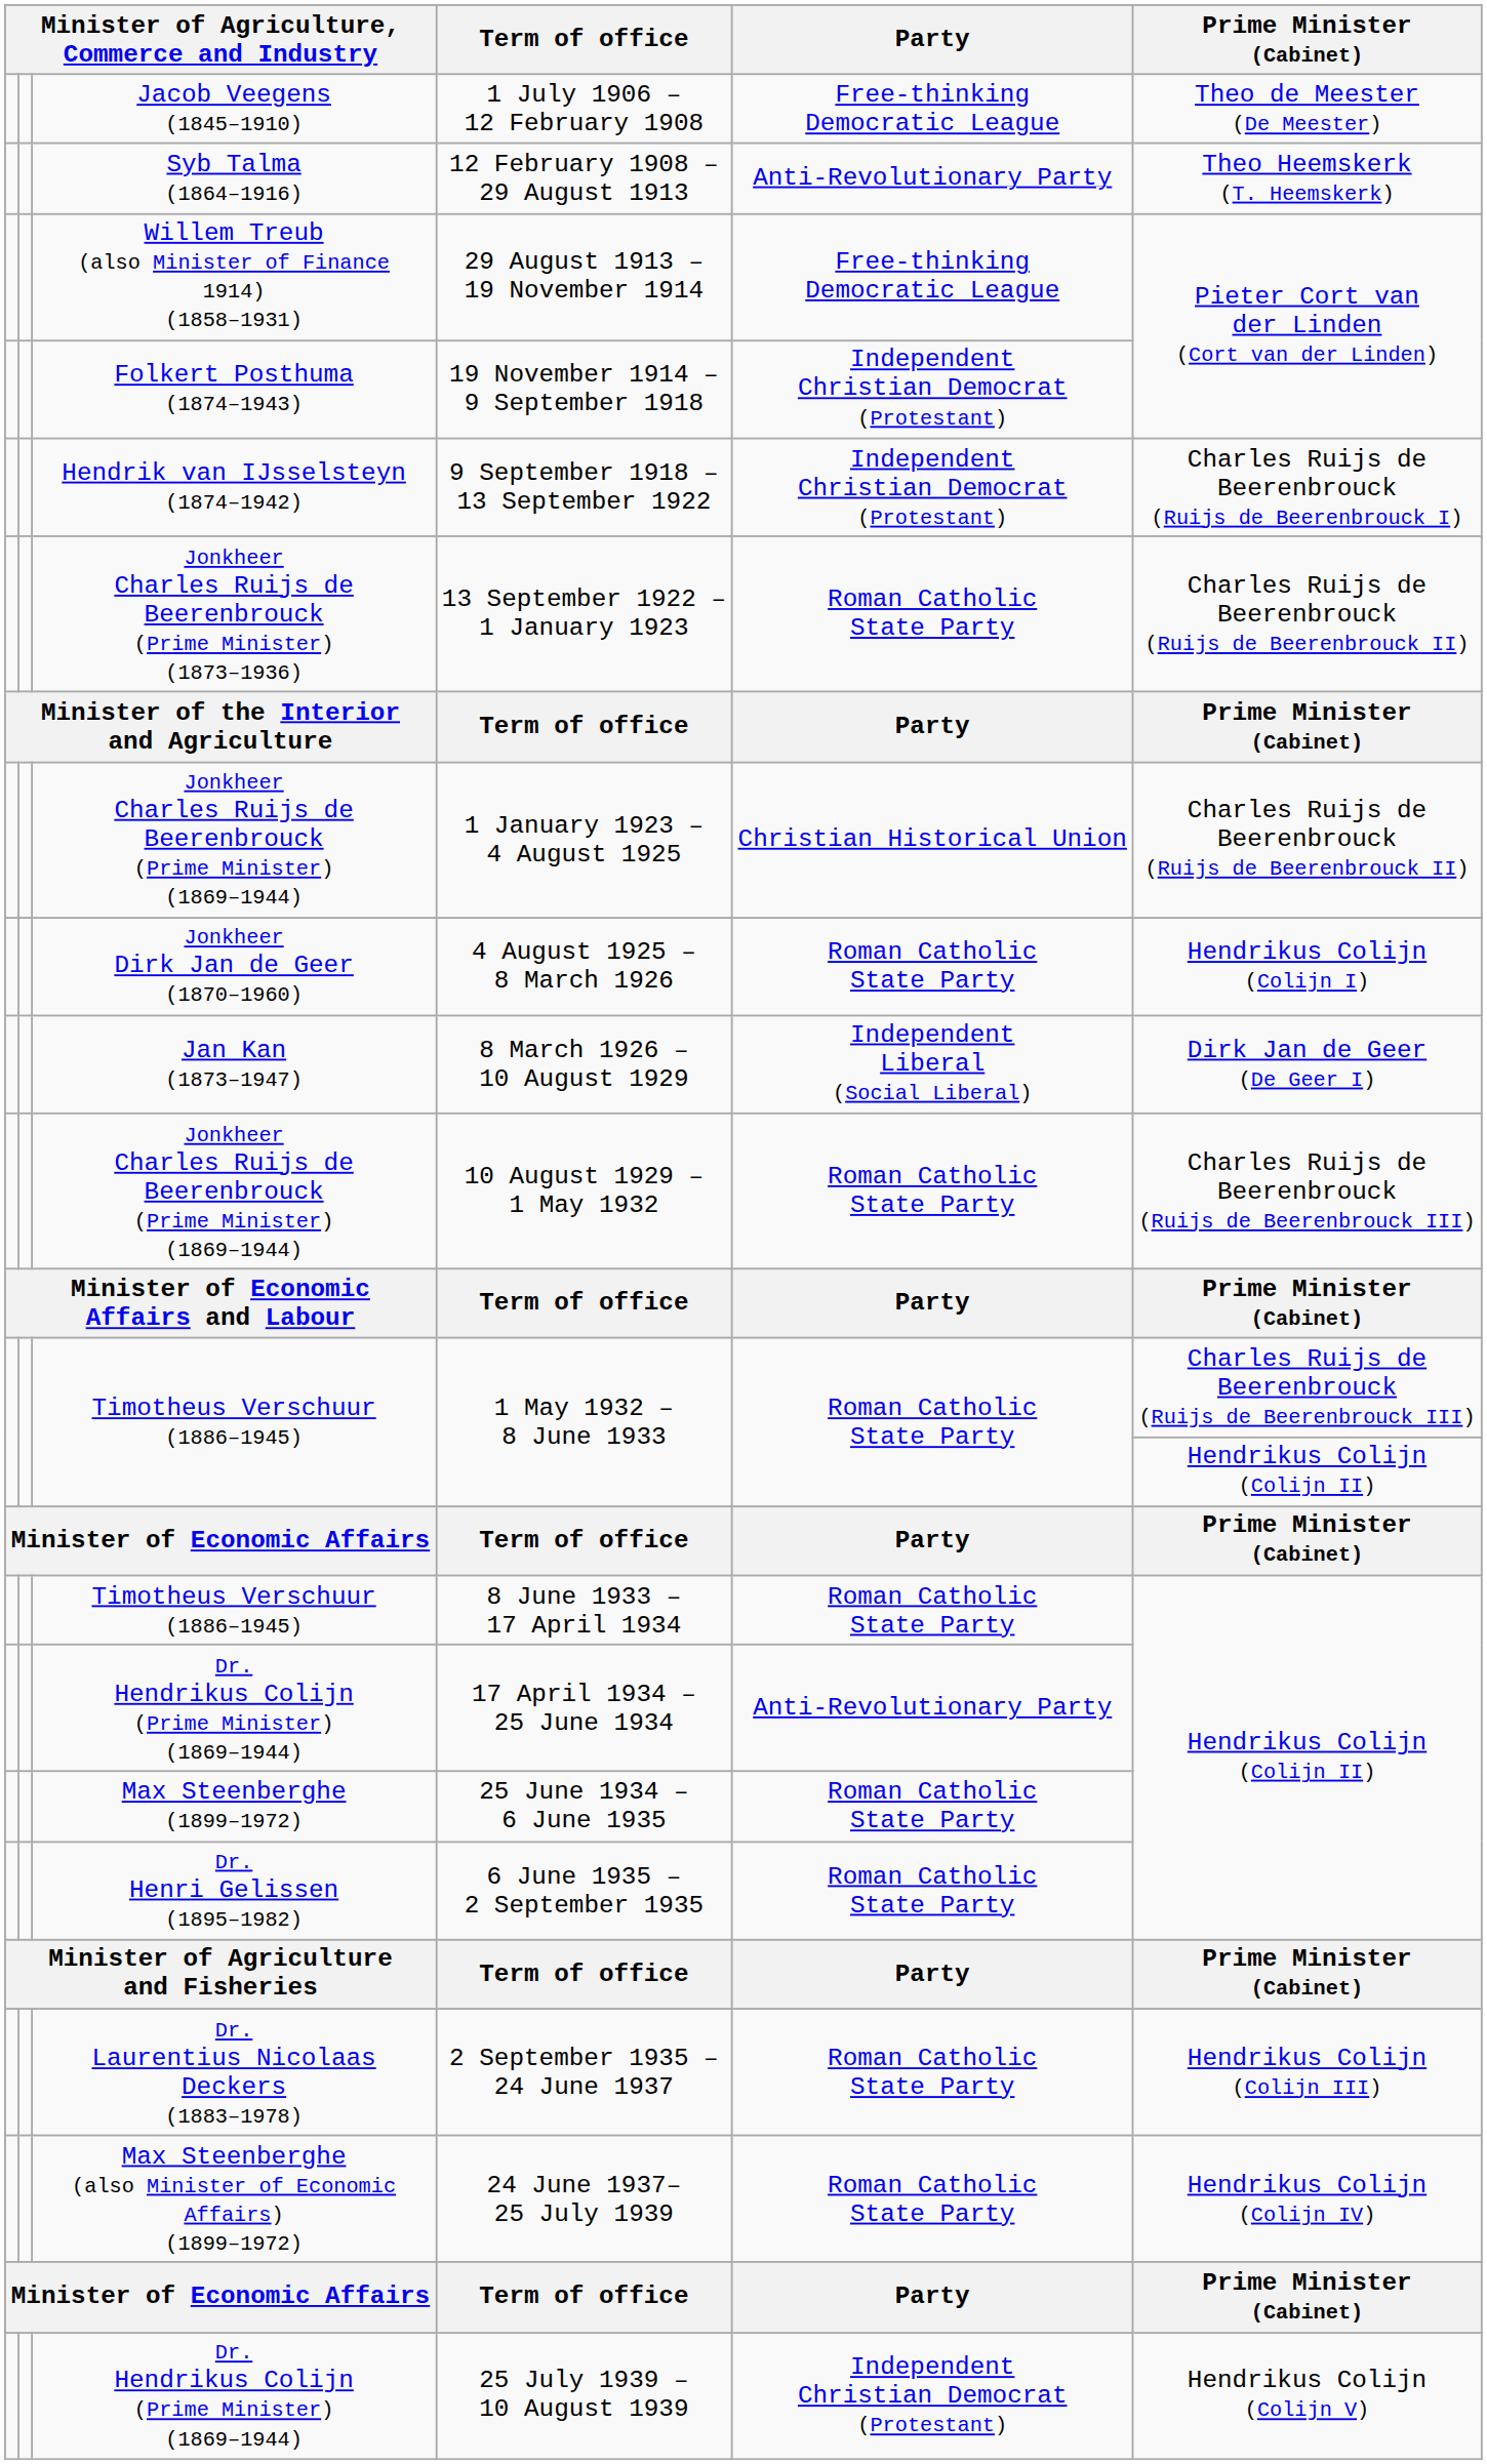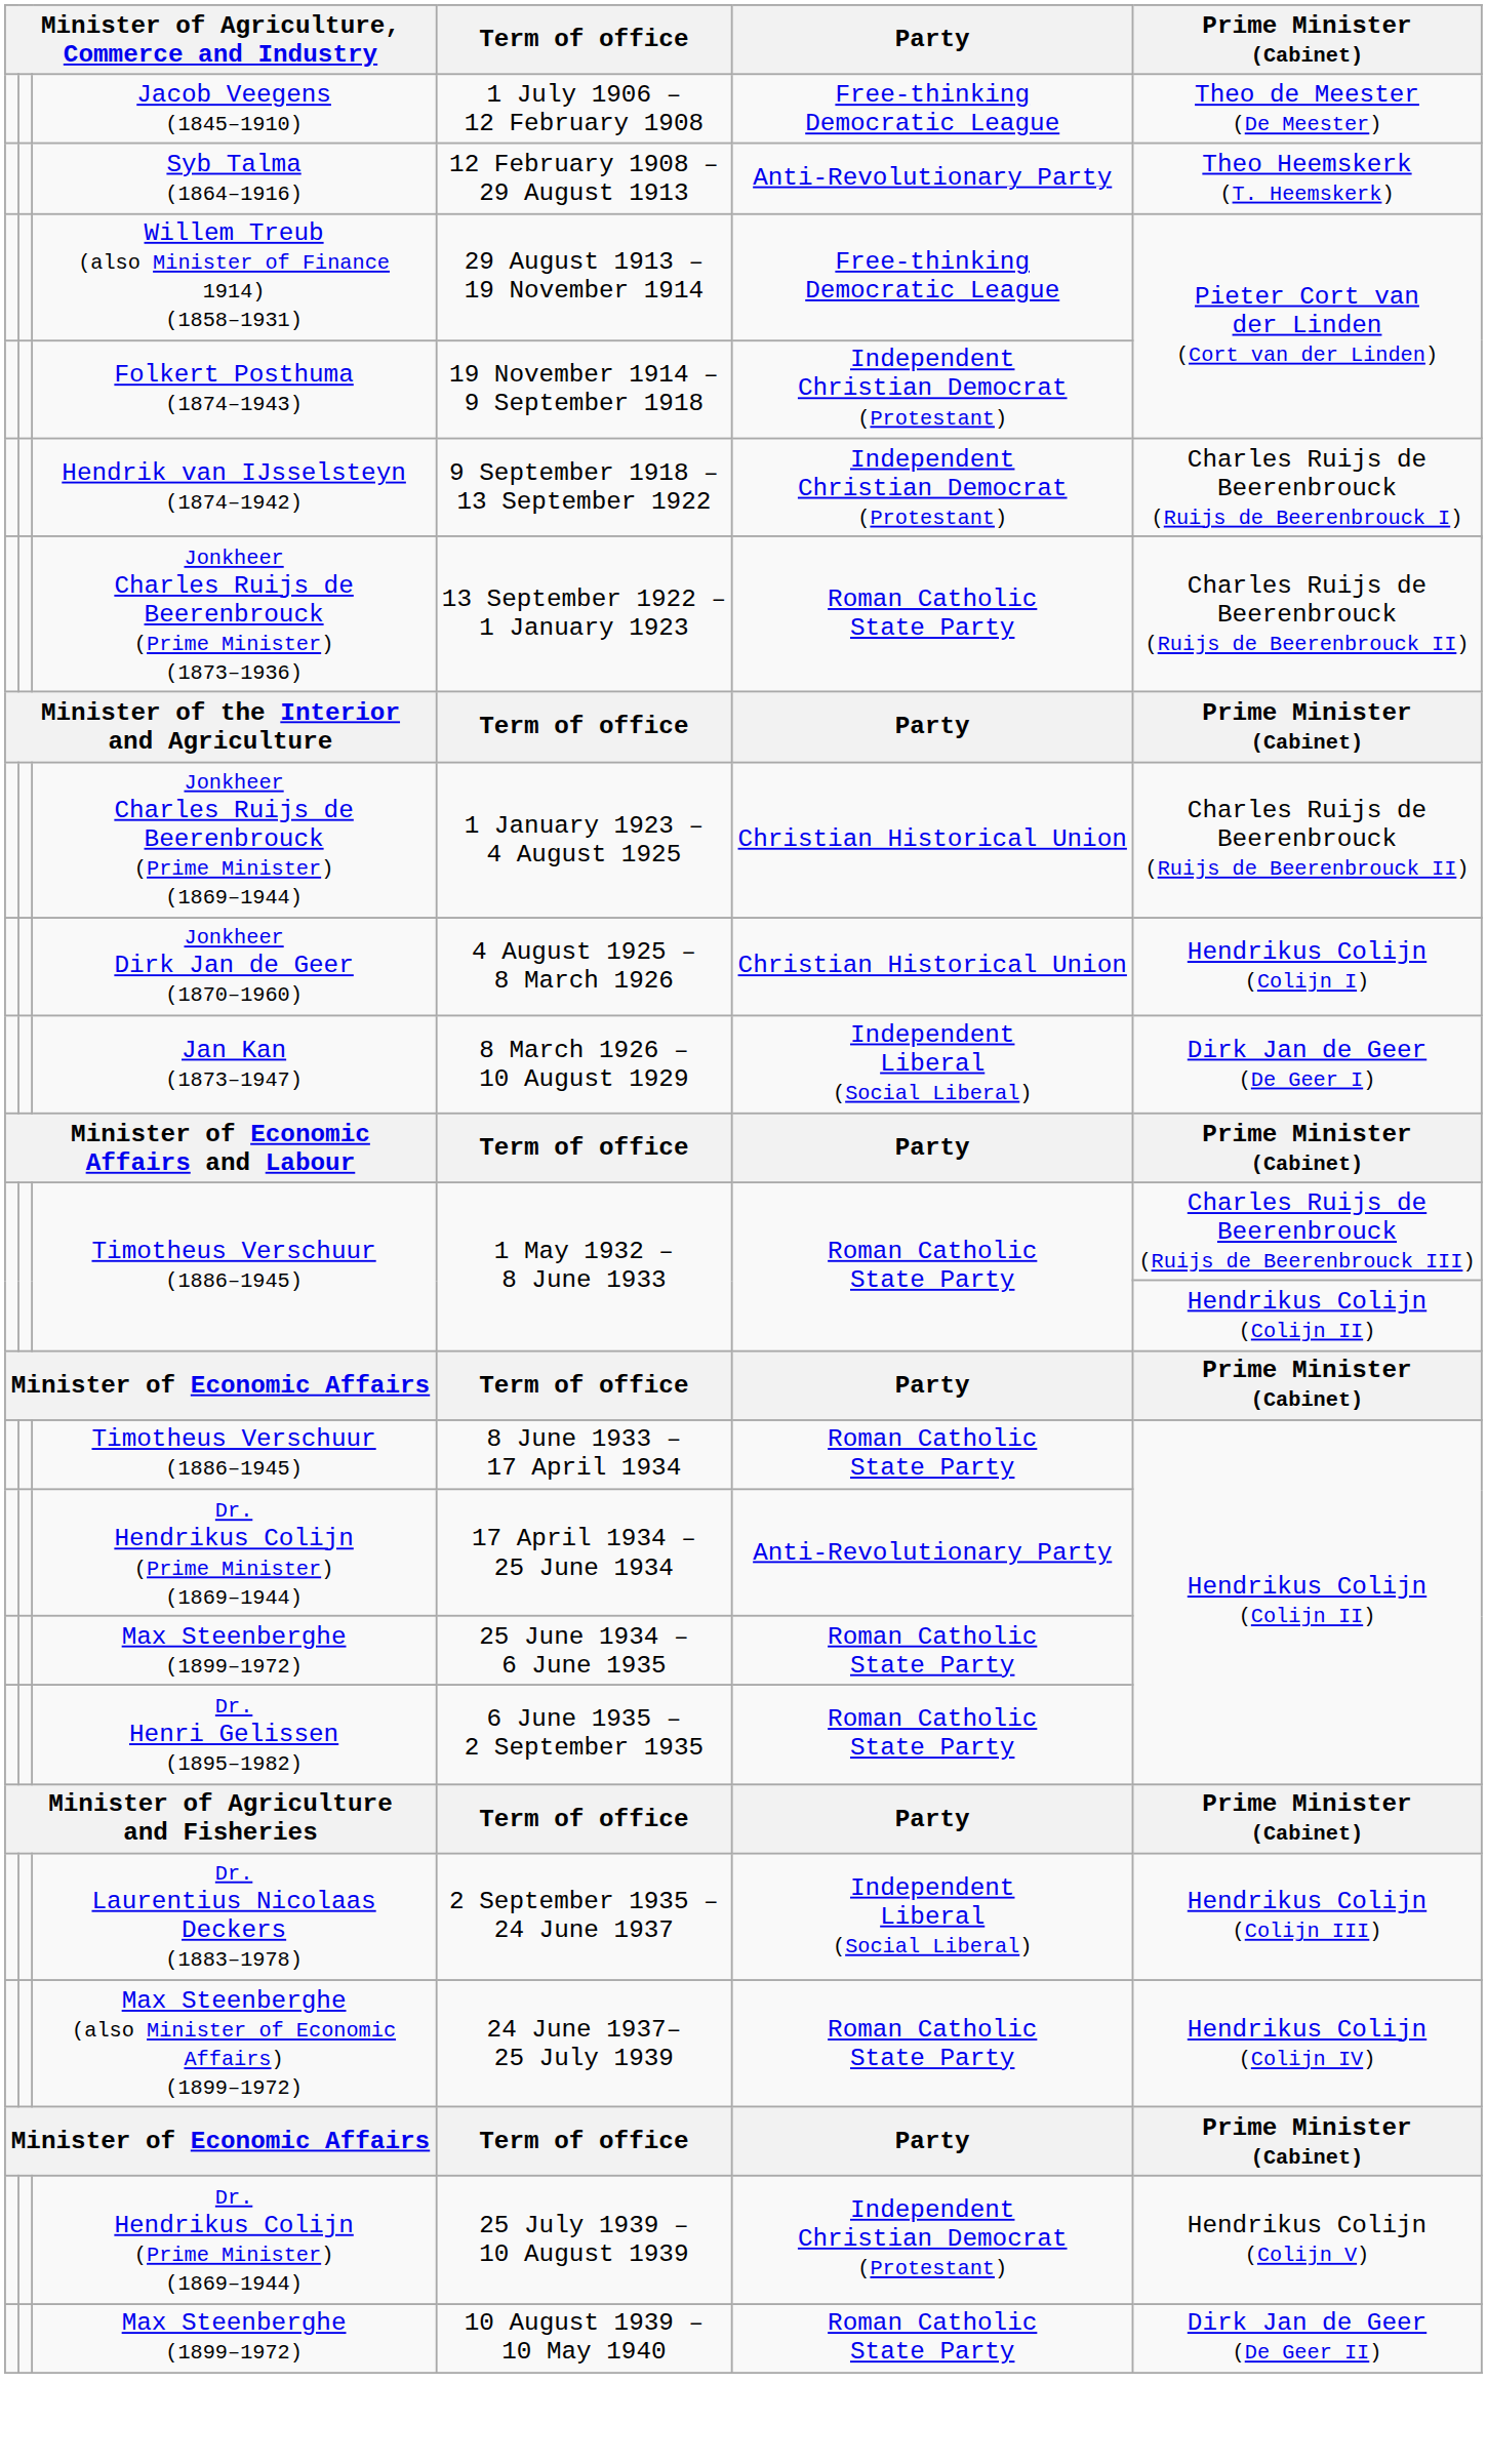4 August 1925 – 8 March 1926 | Party: Roman Catholic State Party -> Christian Historical Union
- row: Jonkheer Charles Ruijs de Beerenbrouck (Prime Minister) (1869–1944) | 10 August 1929 – 1 May 1932 | Roman Catholic State Party | Charles Ruijs de Beerenbrouck (Ruijs de Beerenbrouck III)
2 September 1935 – 24 June 1937 | Party: Roman Catholic State Party -> Independent Liberal (Social Liberal)
+ row: Max Steenberghe (1899–1972) | 10 August 1939 – 10 May 1940 | Roman Catholic State Party | Dirk Jan de Geer (De Geer II)
